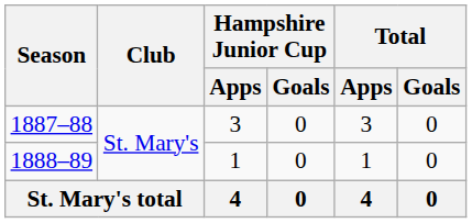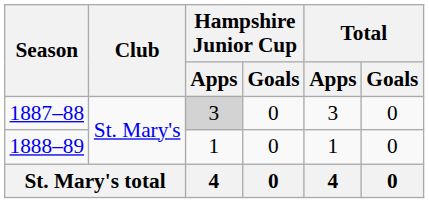1887–88 | Hampshire Junior Cup / Apps: no background -> lightgrey background
